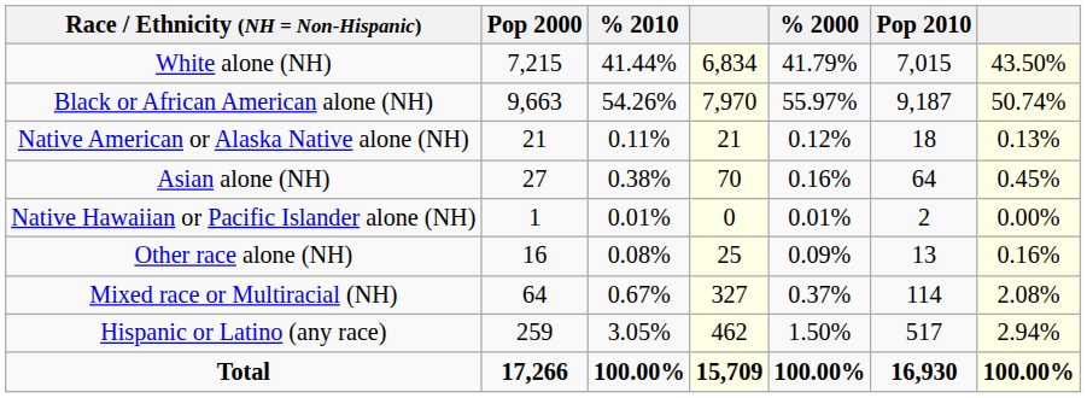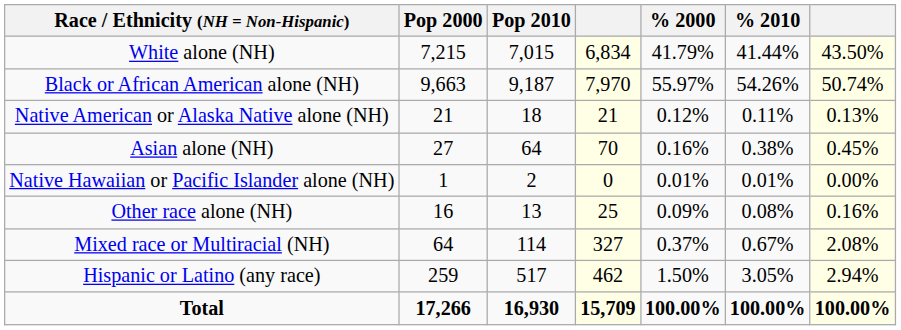columns swapped: Pop 2010 <-> % 2010
